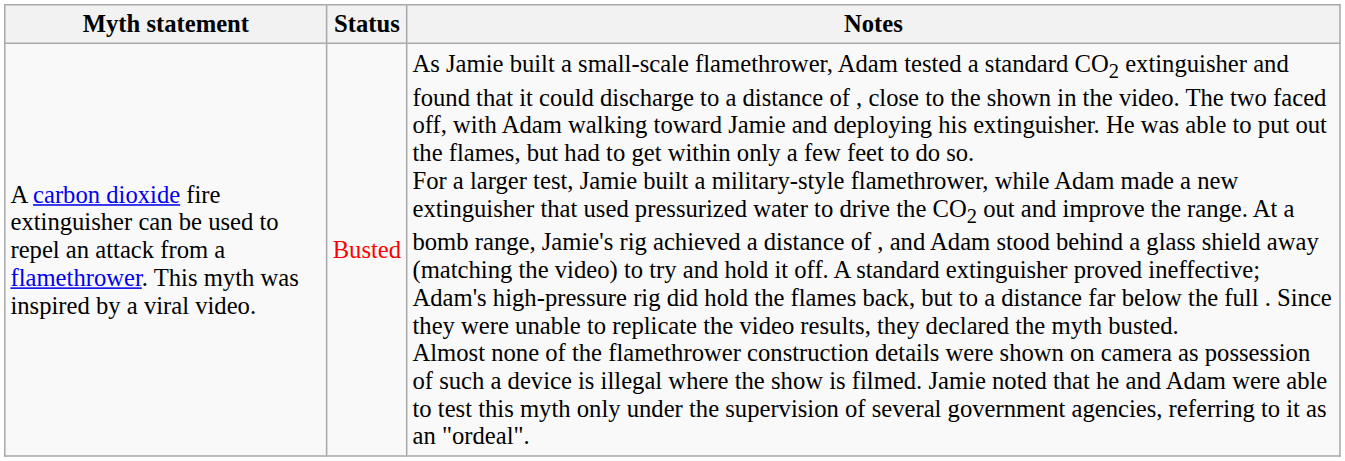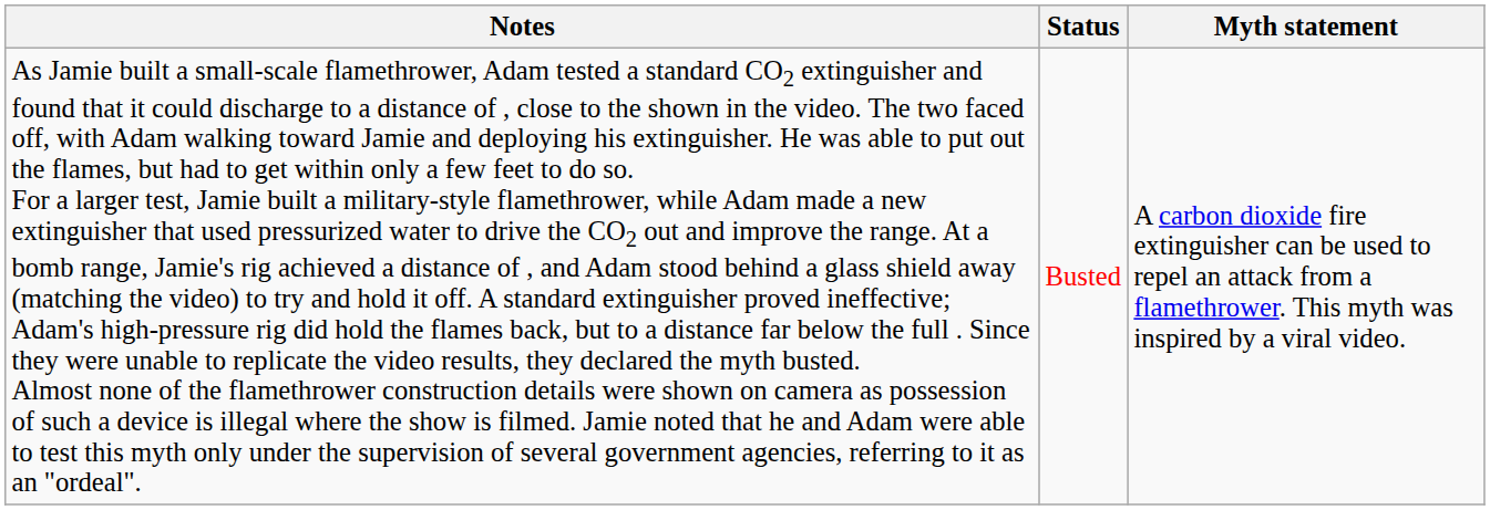columns swapped: Myth statement <-> Notes
